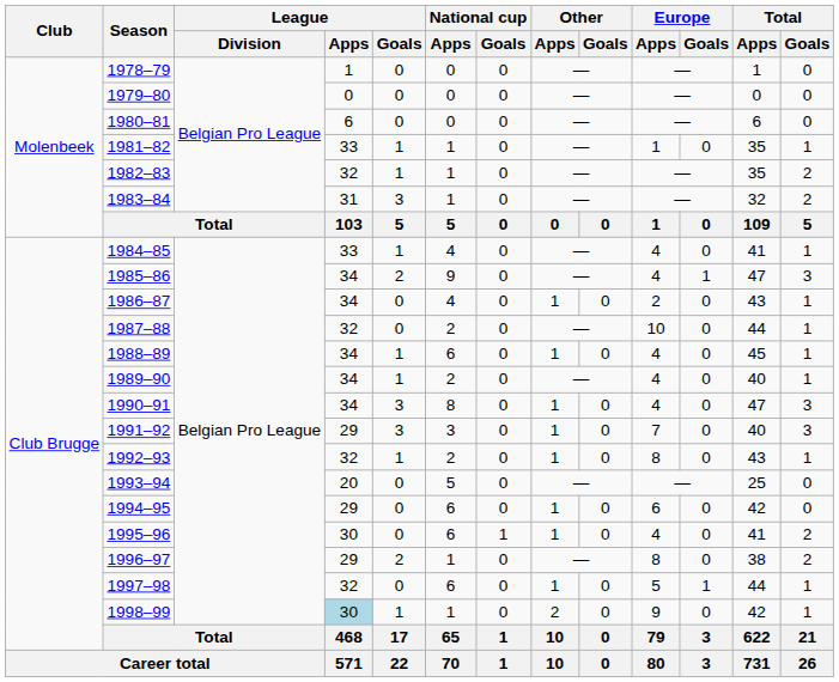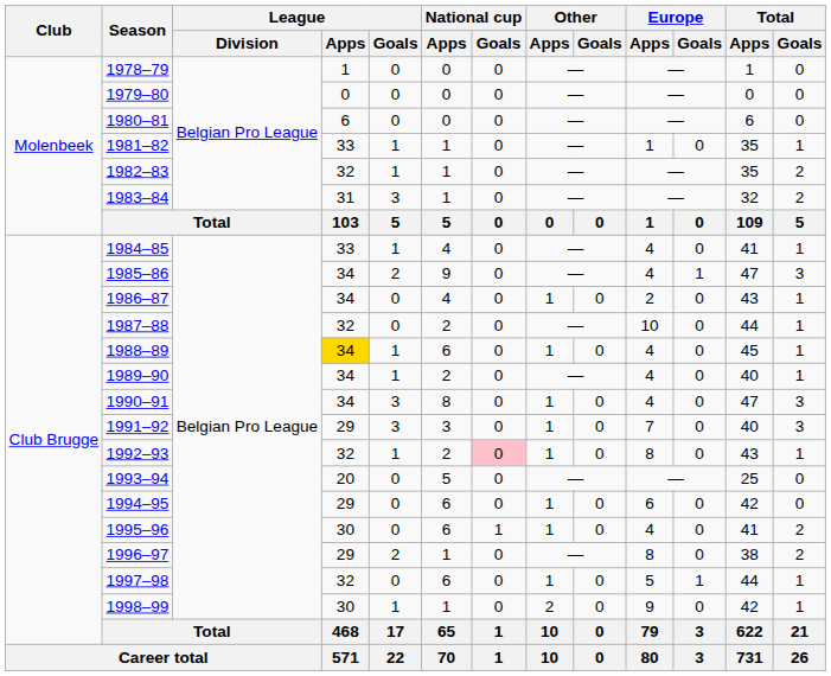1988–89 | League / Apps: no background -> gold background
1992–93 | National cup / Goals: no background -> pink background
1998–99 | League / Apps: lightblue background -> no background
